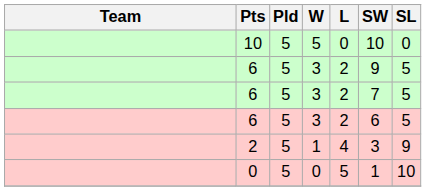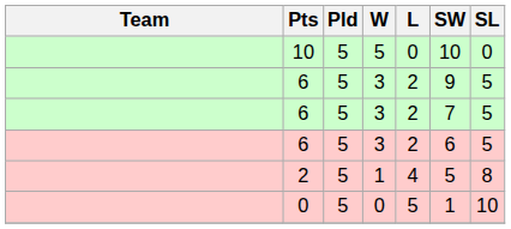row 6 | SW: 3 -> 5
row 6 | SL: 9 -> 8
